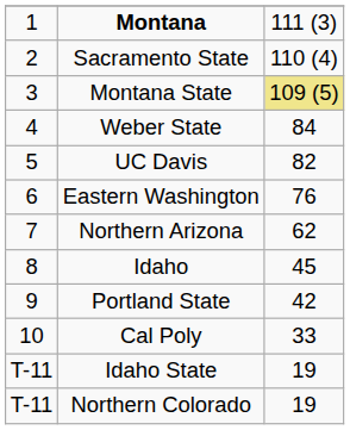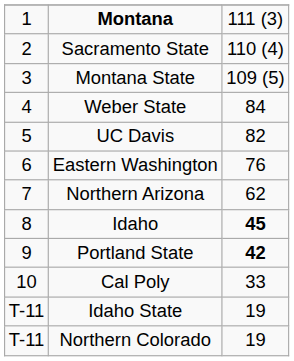Montana State | column 3: khaki background -> no background
Idaho | column 3: normal -> bold
Portland State | column 3: normal -> bold
